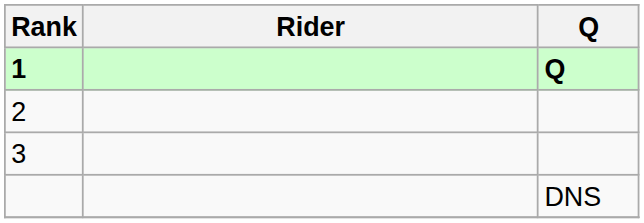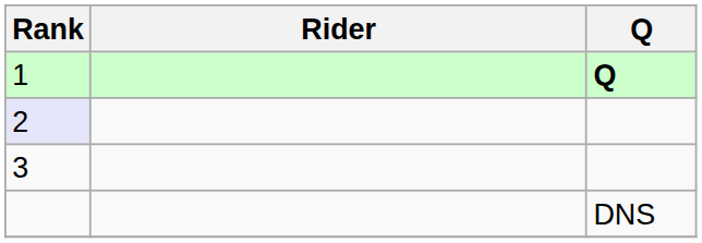1 | Rank: bold -> normal
2 | Rank: no background -> lavender background
